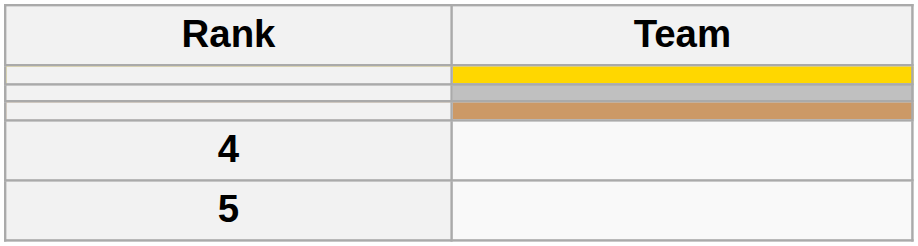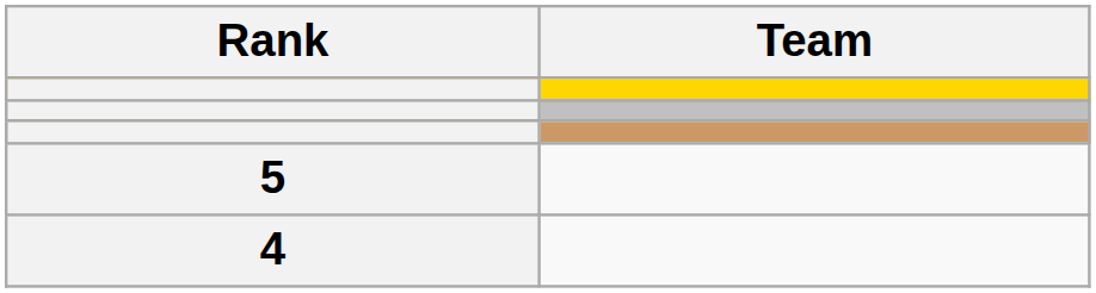row 5 | Rank: 4 -> 5
row 6 | Rank: 5 -> 4
